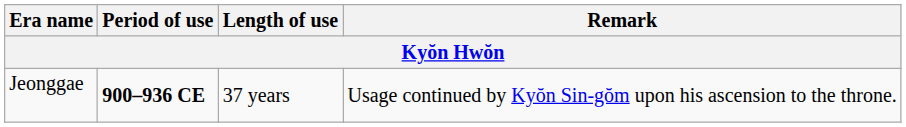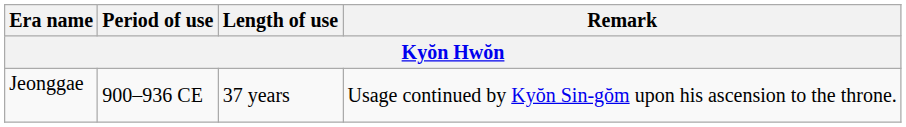Jeonggae | Period of use: bold -> normal
